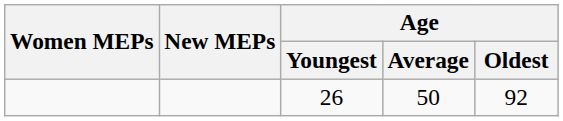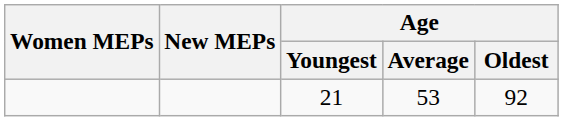row 3 | Age / Youngest: 26 -> 21
row 3 | Age / Average: 50 -> 53
